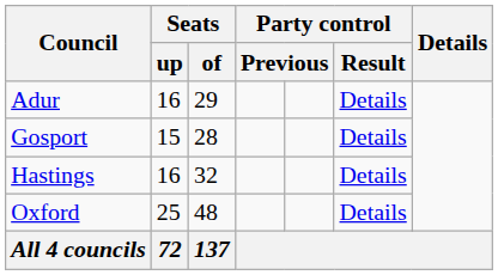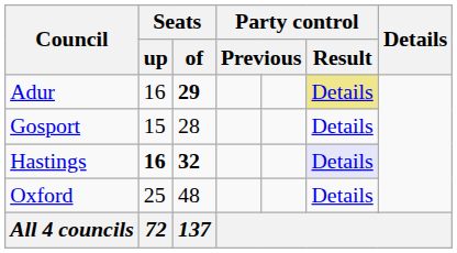Adur | Seats / of: normal -> bold
Adur | column 6: no background -> khaki background
Hastings | Seats / up: normal -> bold
Hastings | Seats / of: normal -> bold
Hastings | column 6: no background -> lavender background
